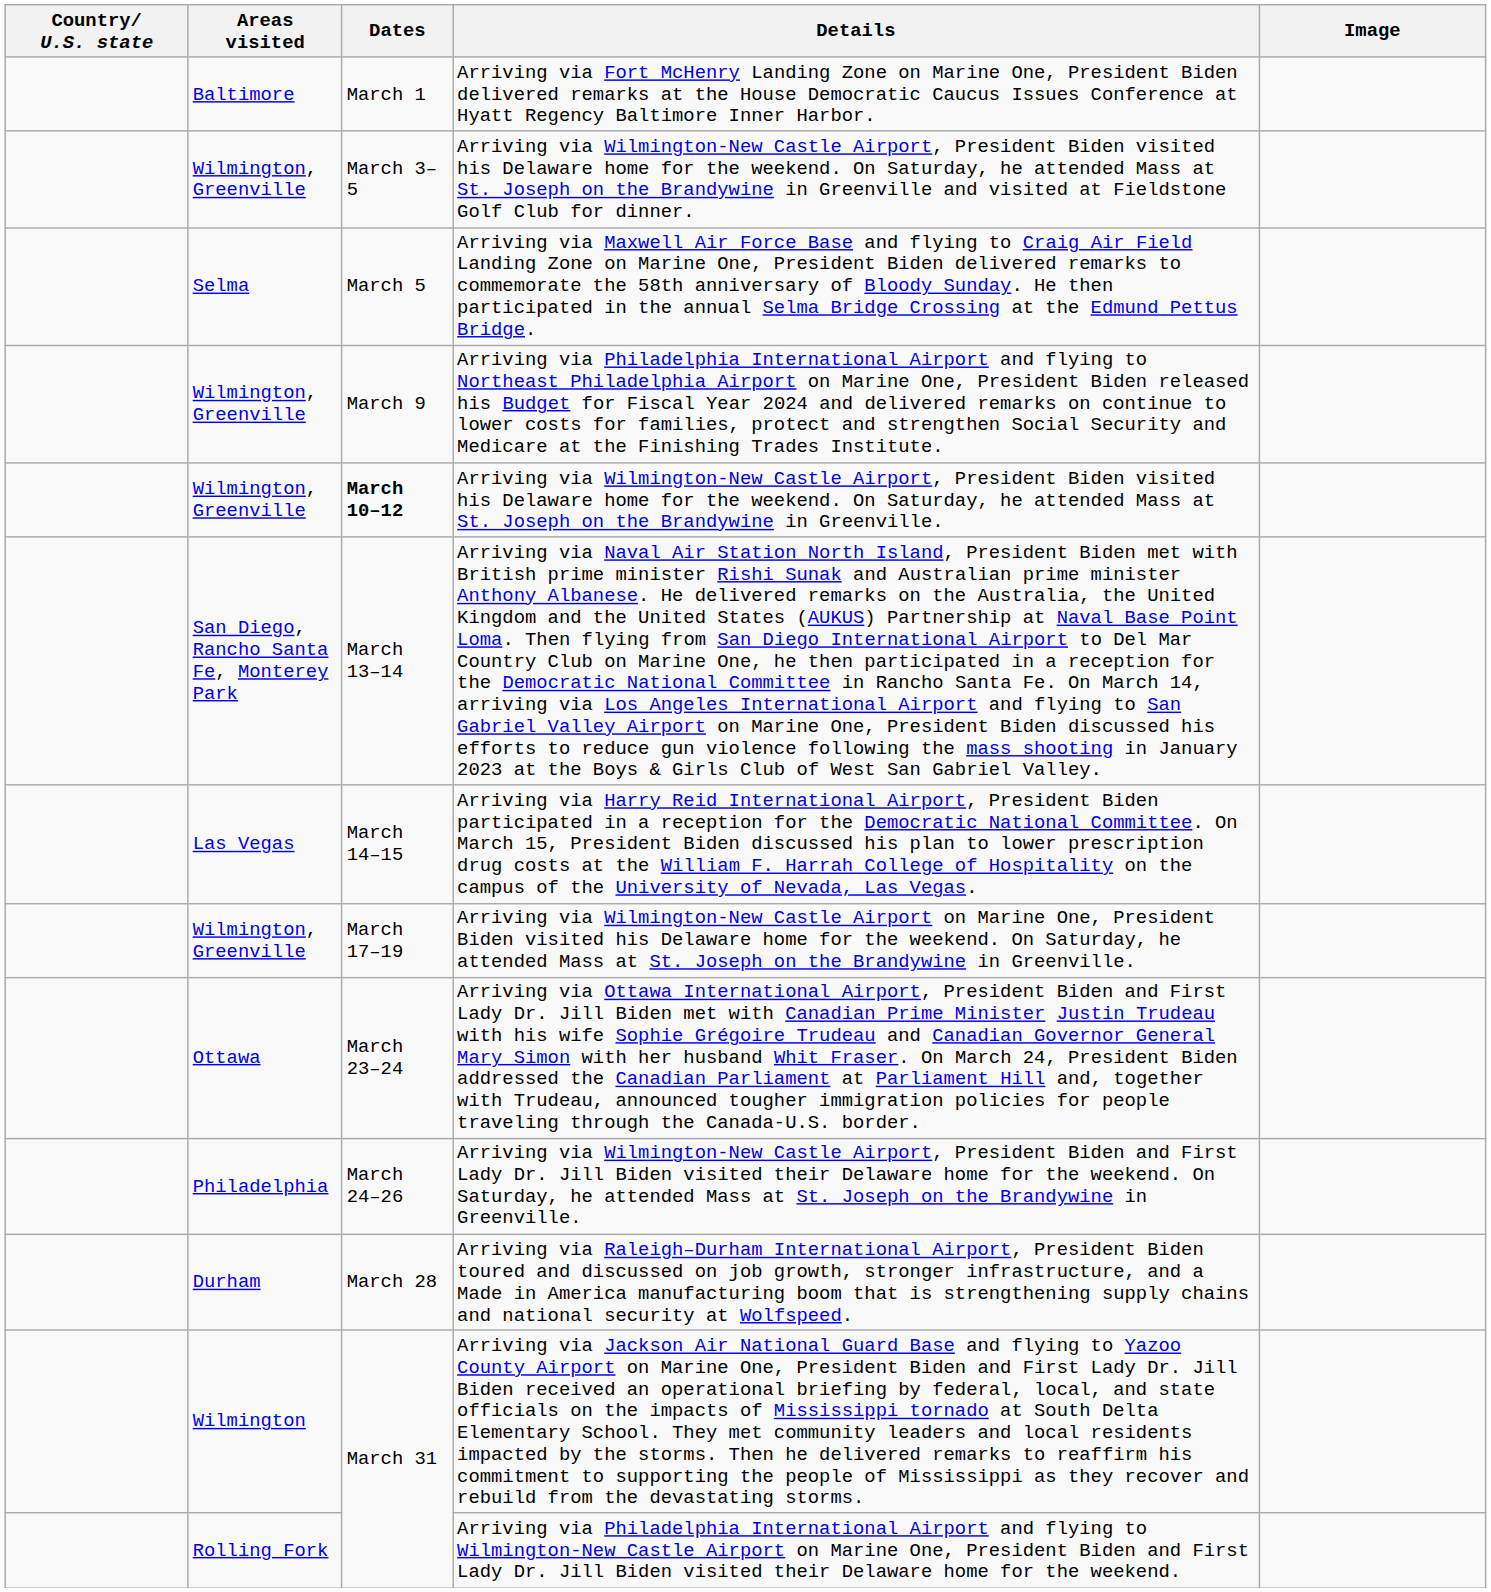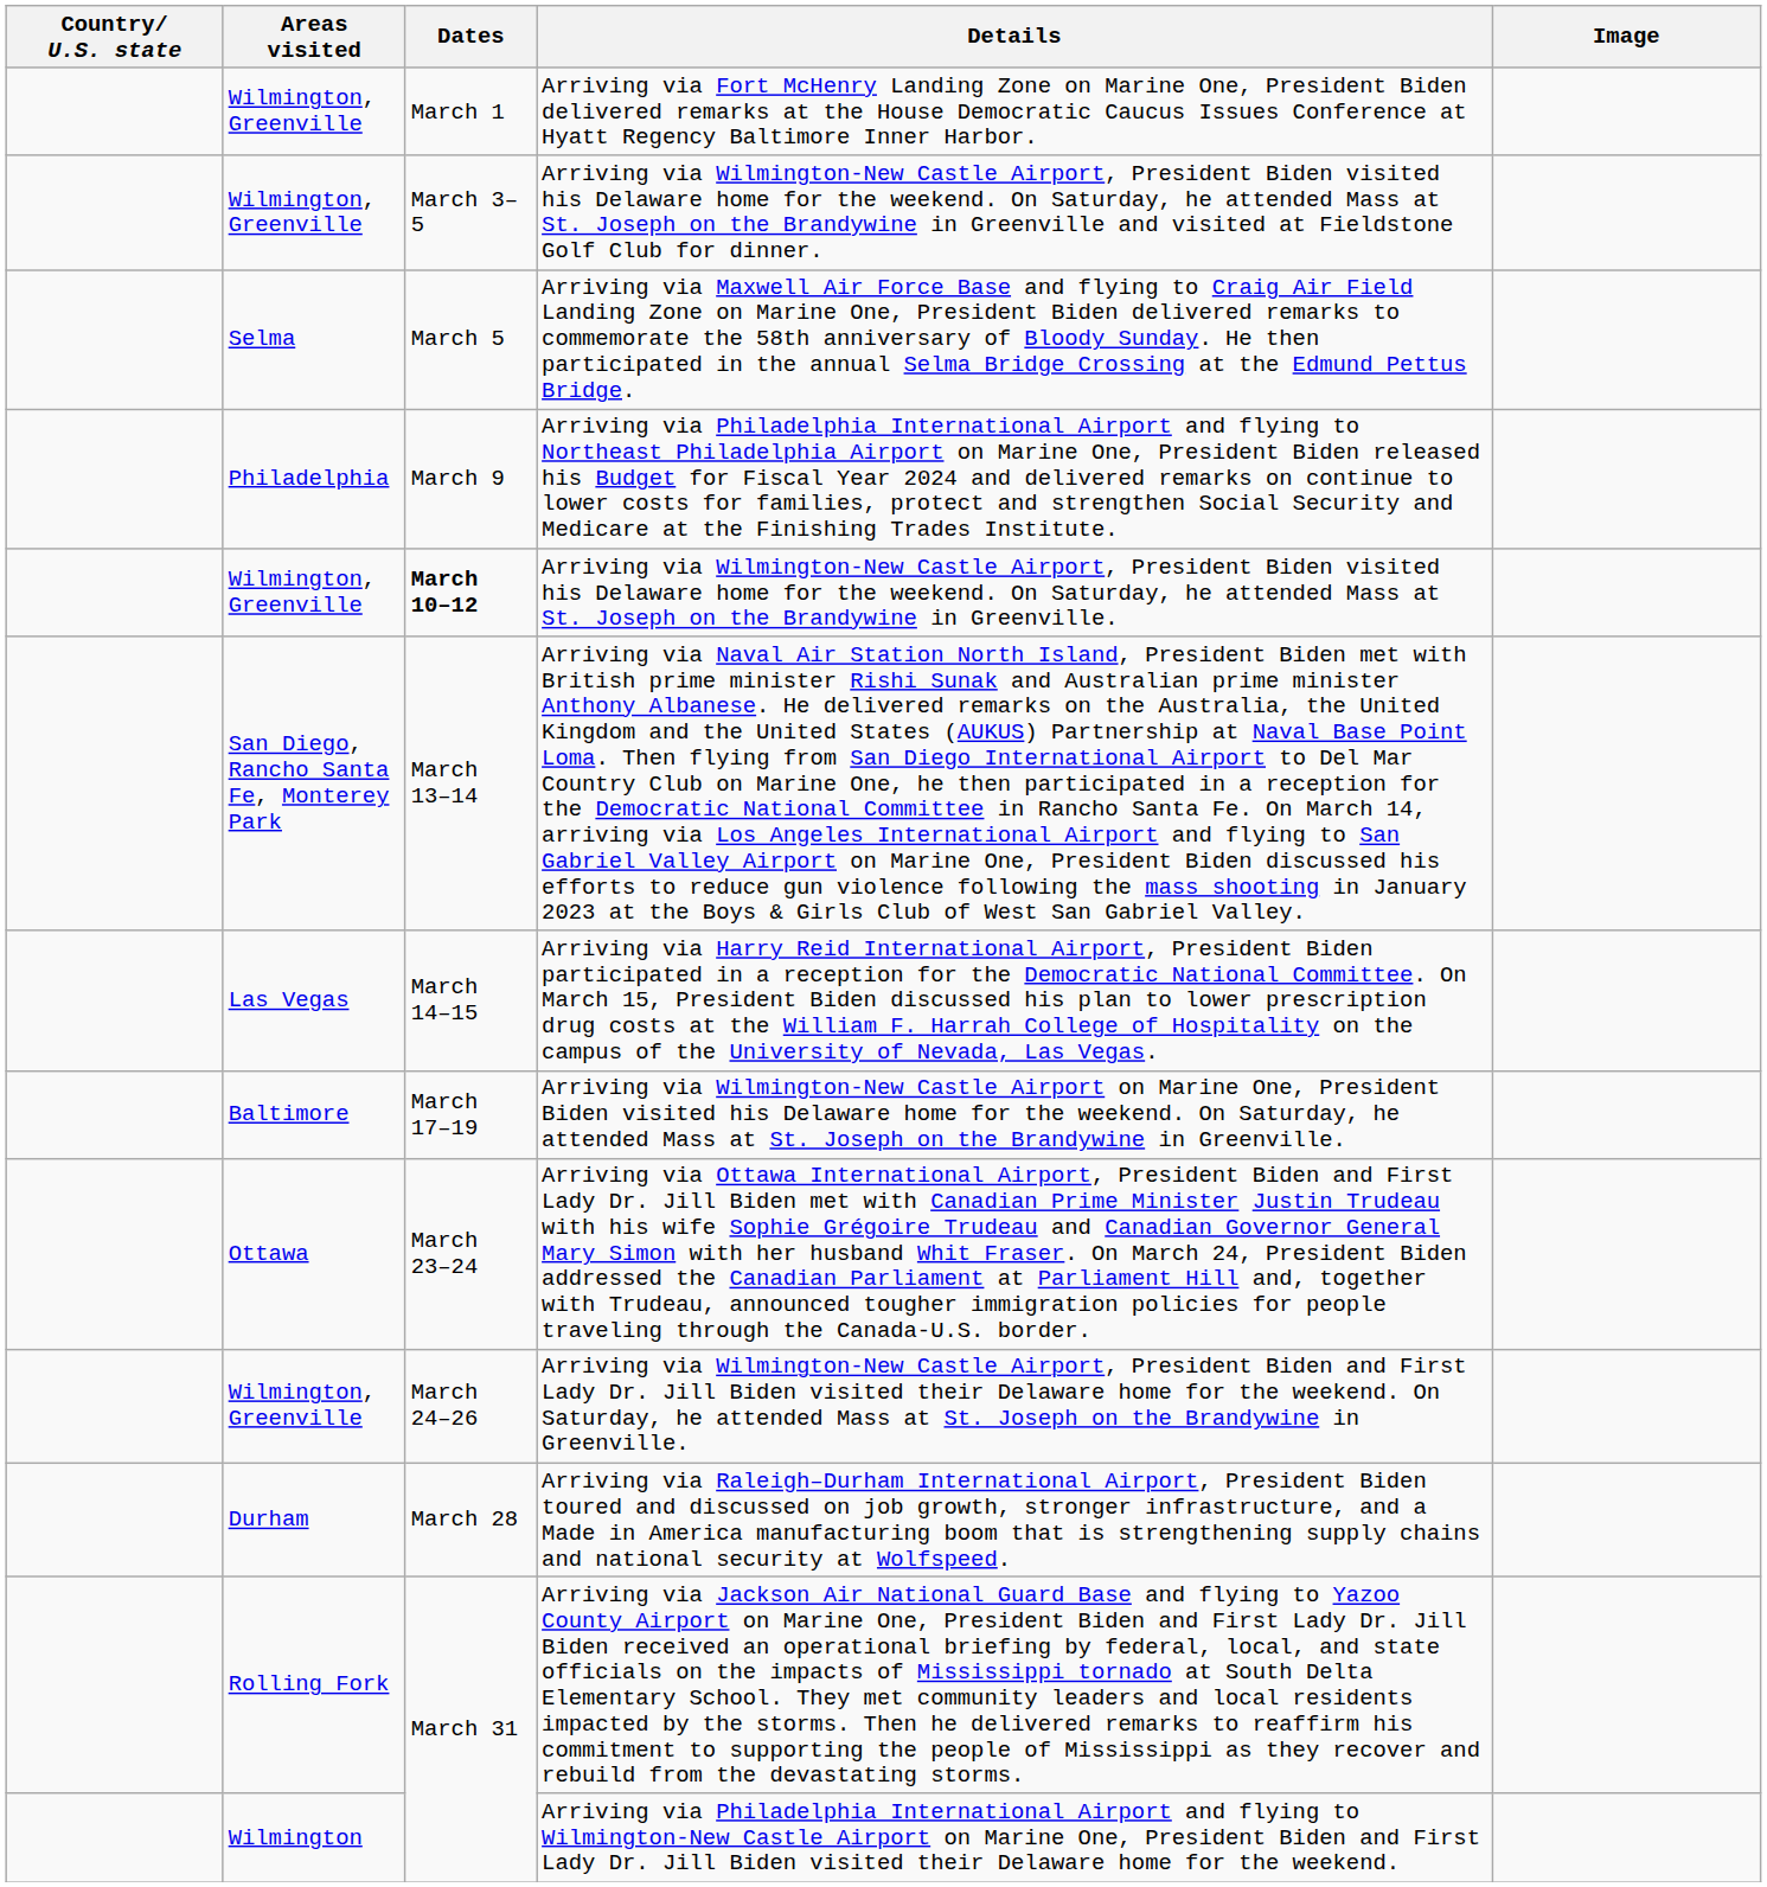row 2 | Areas visited: Baltimore -> Wilmington, Greenville
row 5 | Areas visited: Wilmington, Greenville -> Philadelphia
row 9 | Areas visited: Wilmington, Greenville -> Baltimore
row 11 | Areas visited: Philadelphia -> Wilmington, Greenville
row 13 | Areas visited: Wilmington -> Rolling Fork
row 14 | Areas visited: Rolling Fork -> Wilmington
